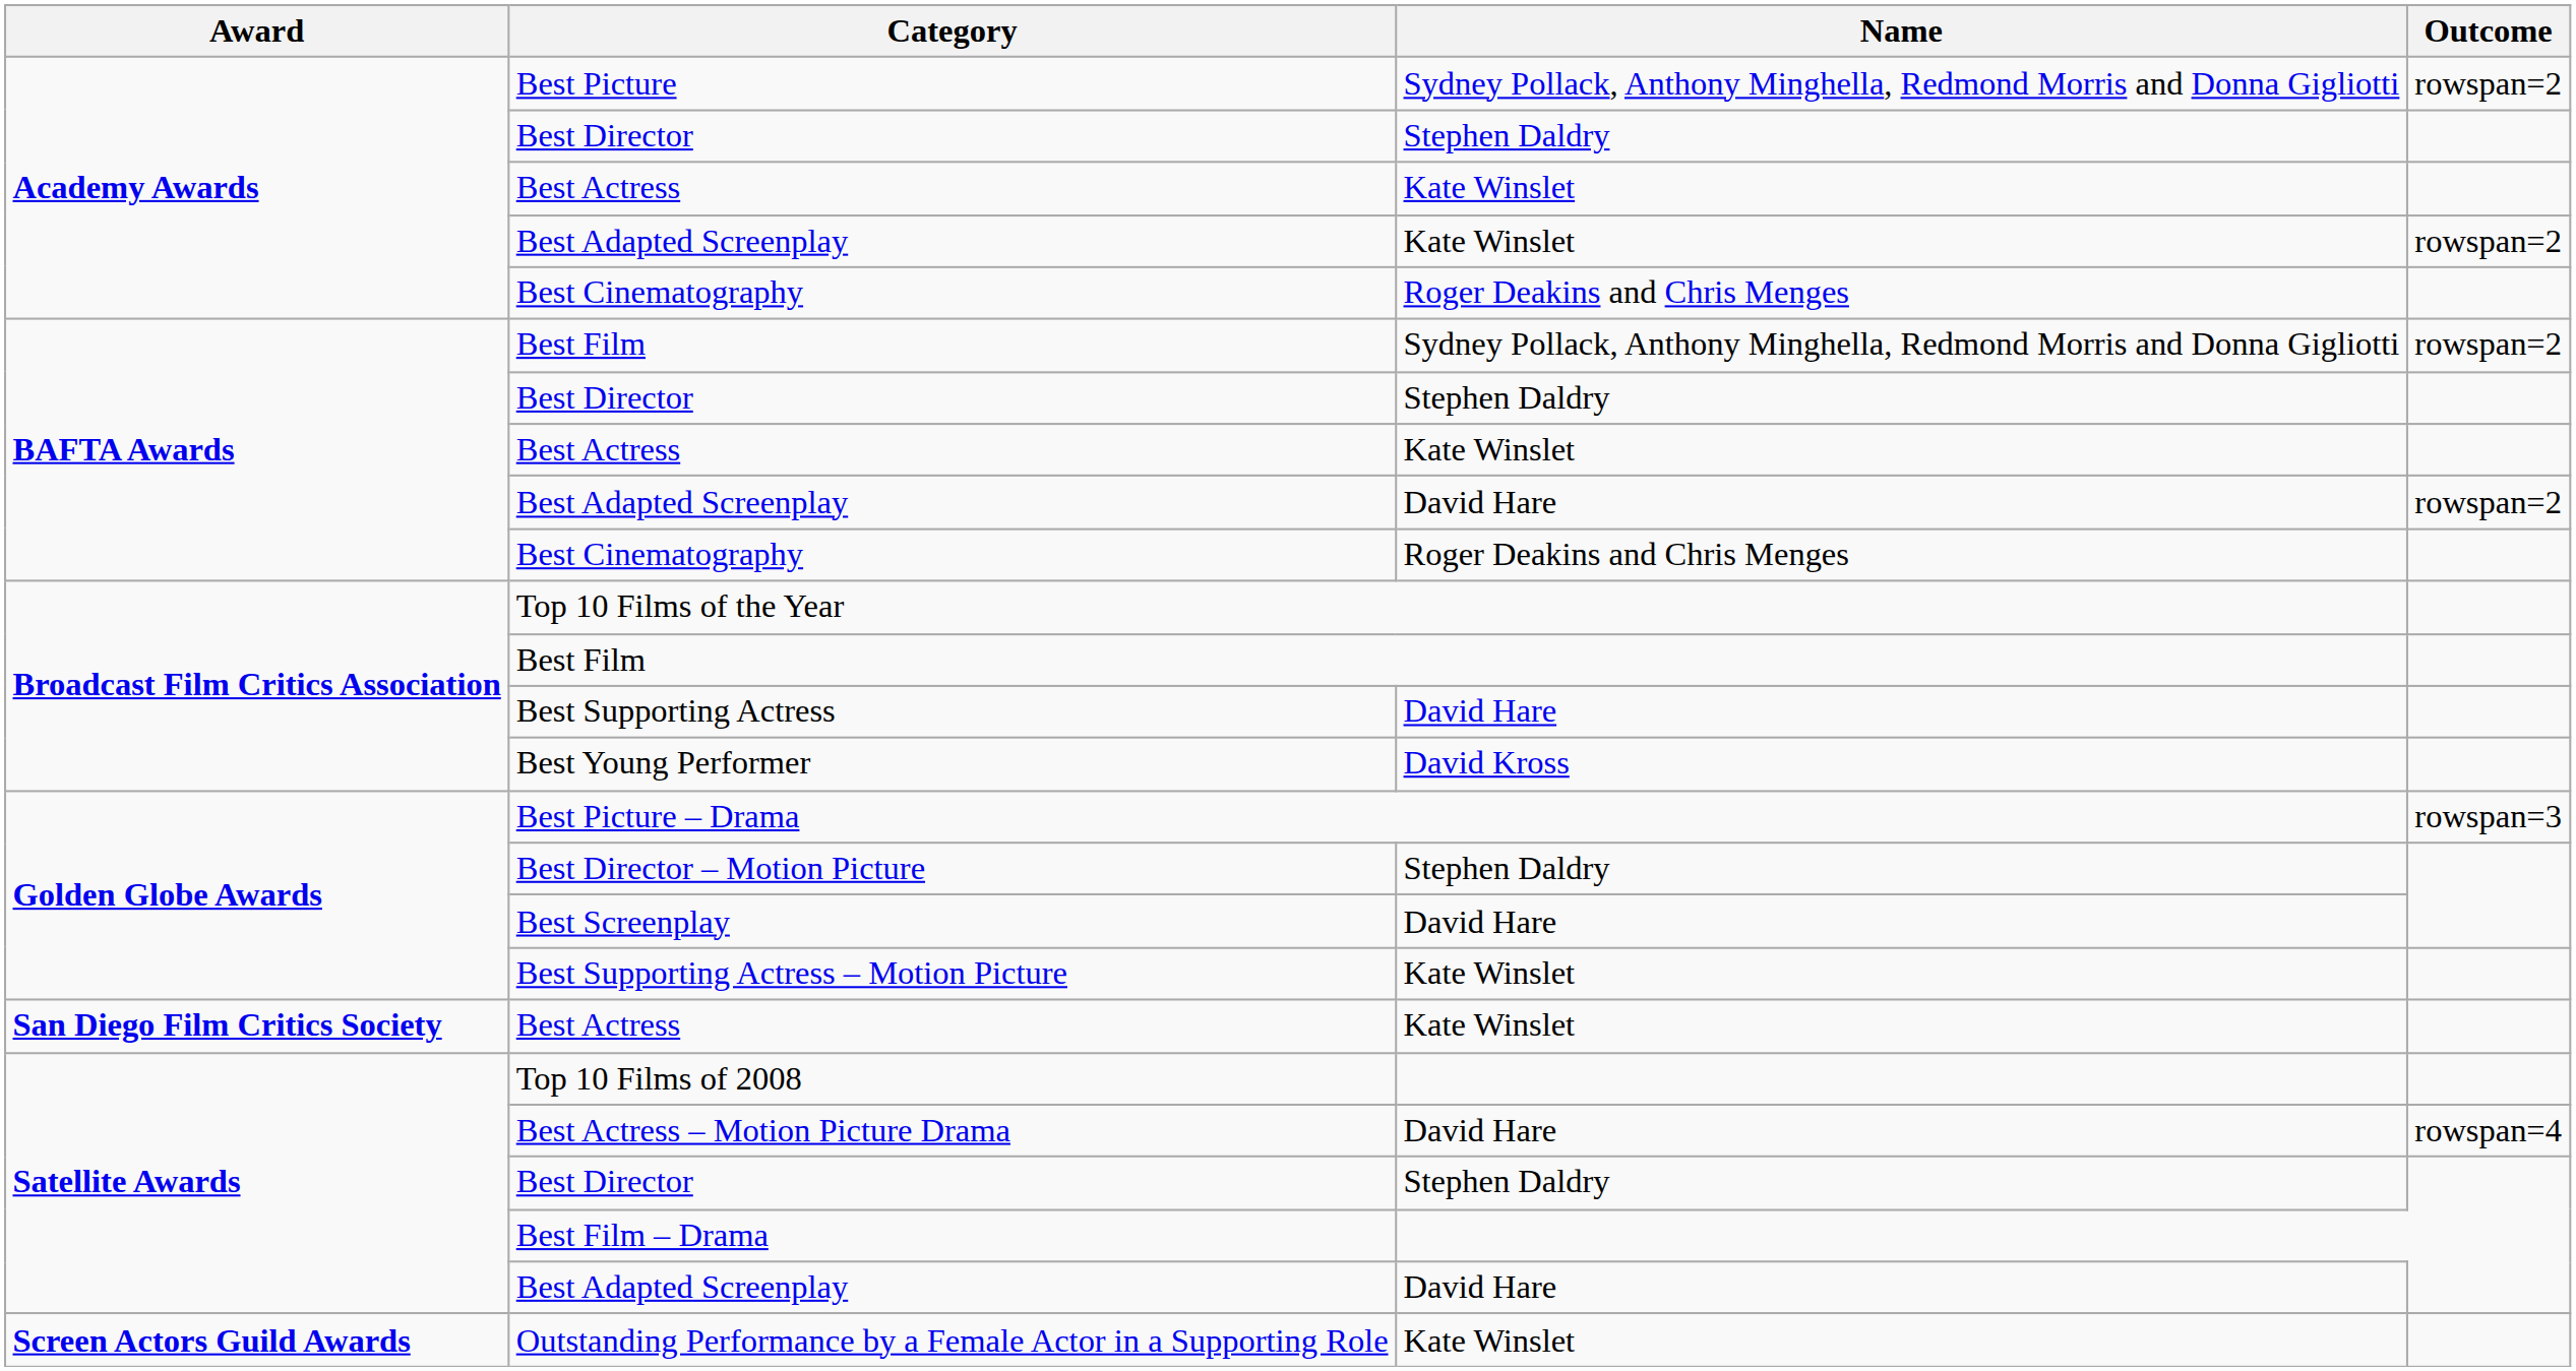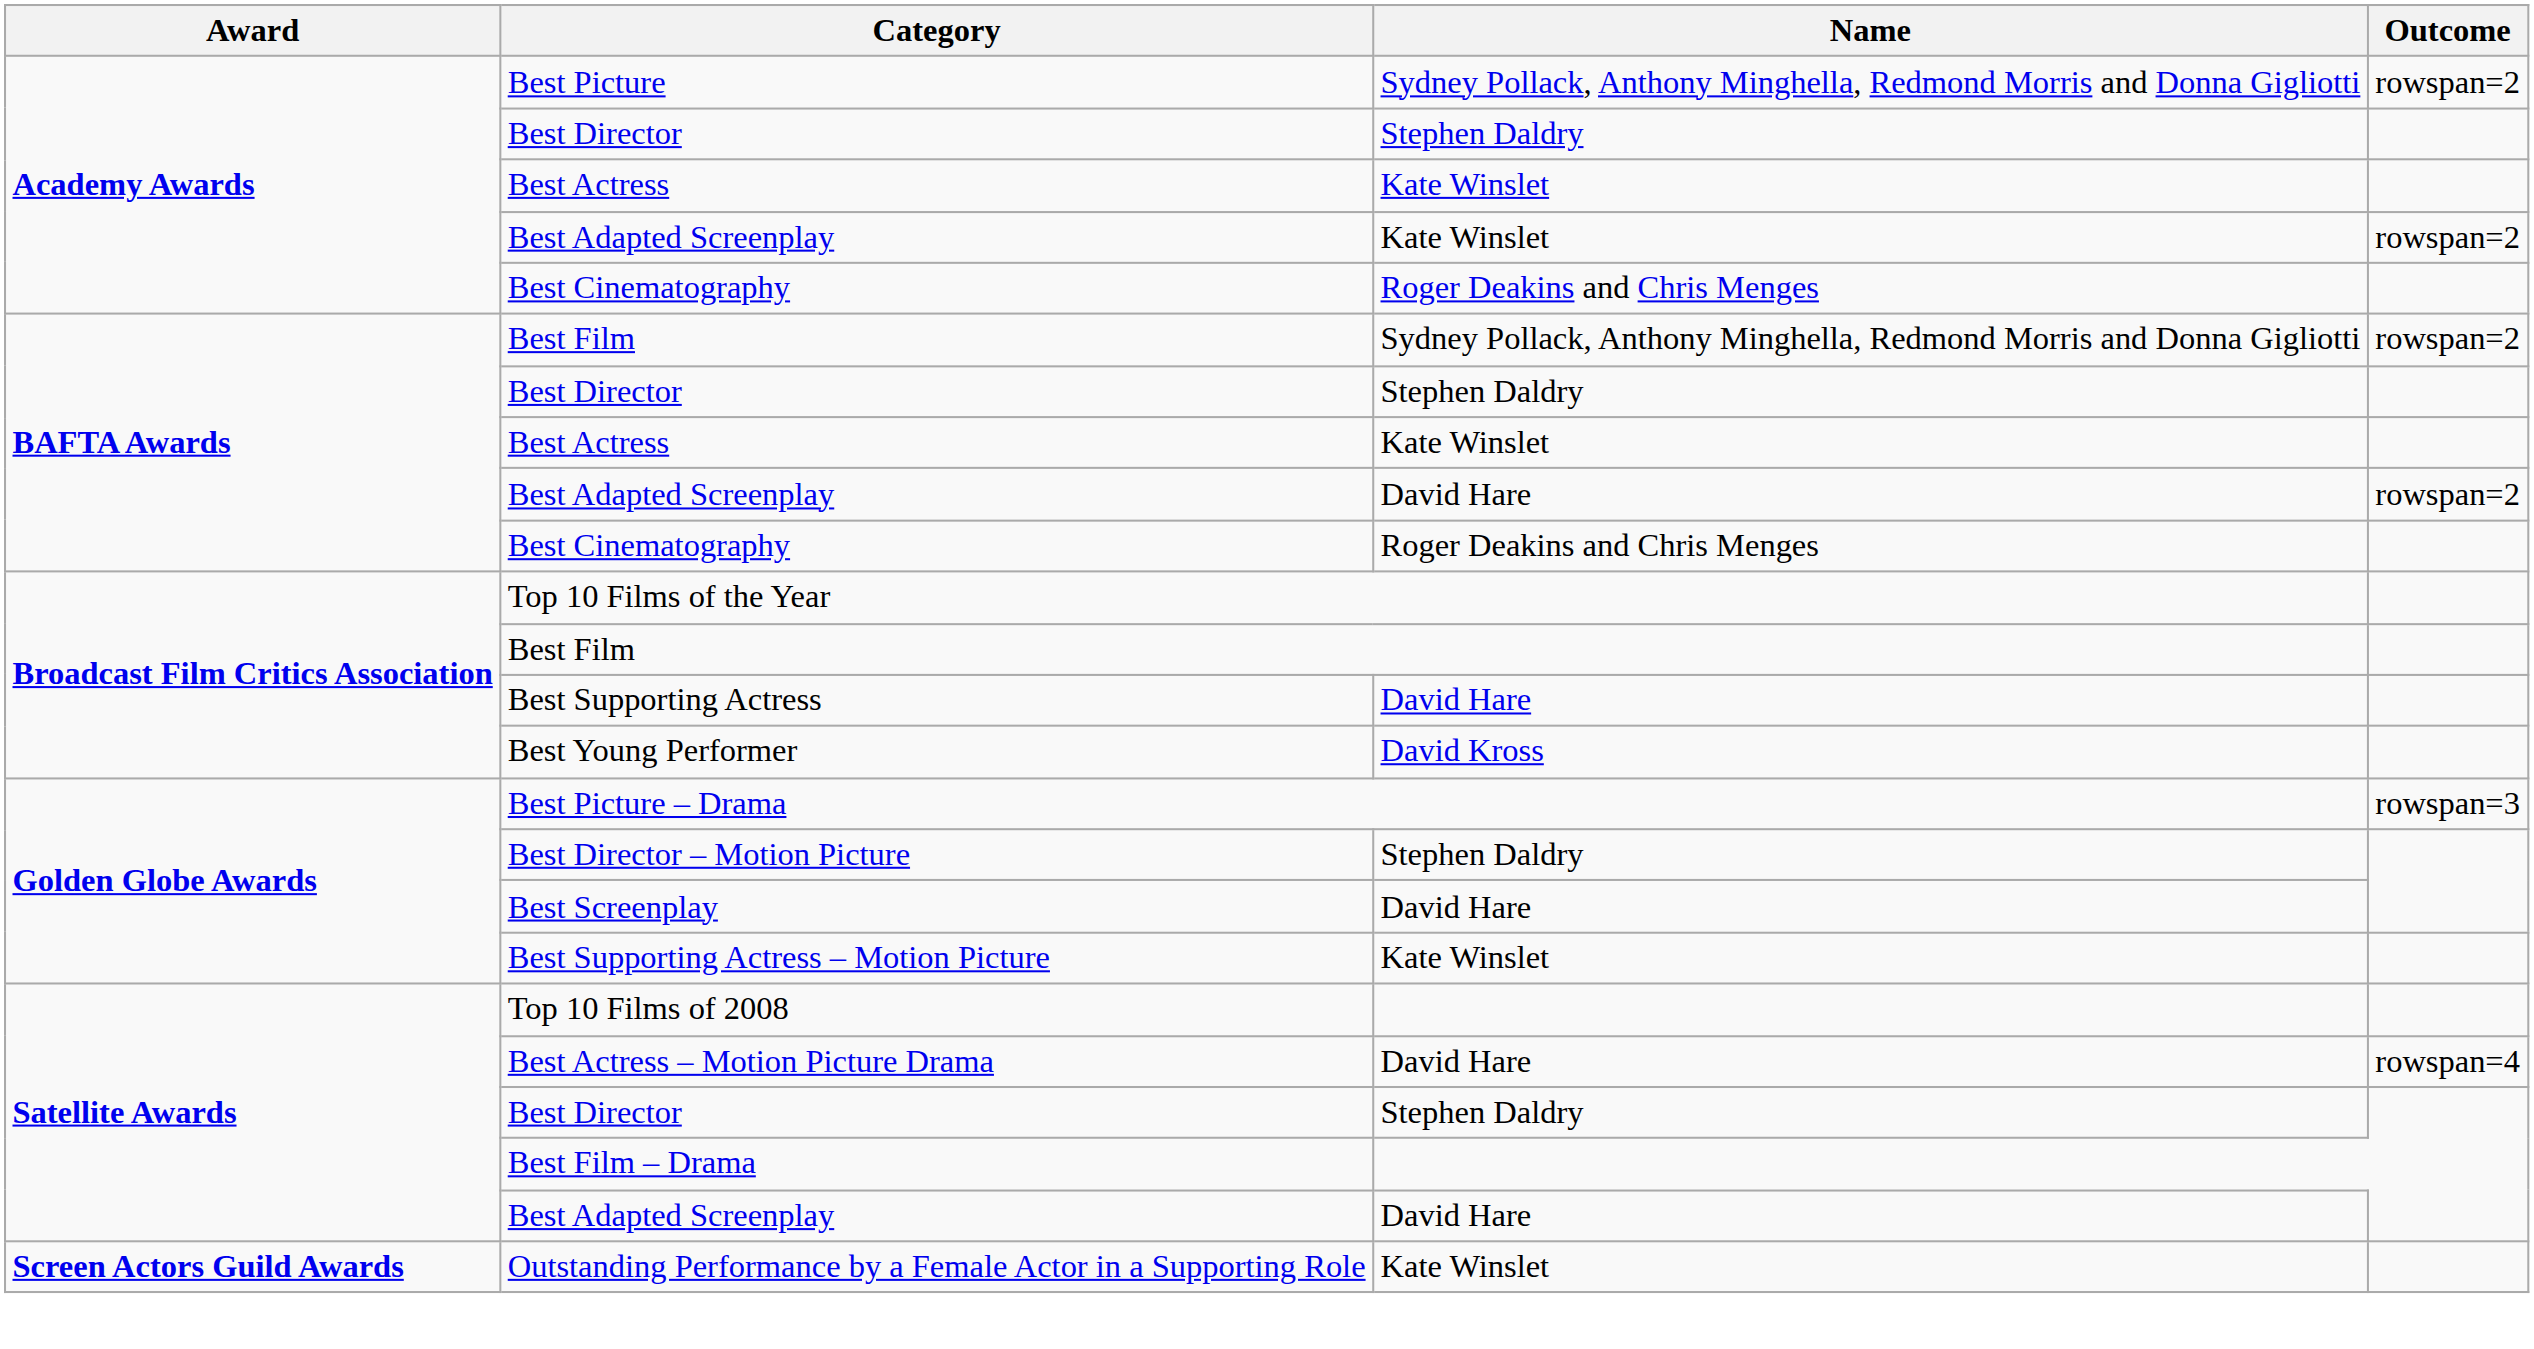- row: San Diego Film Critics Society | Best Actress | Kate Winslet
